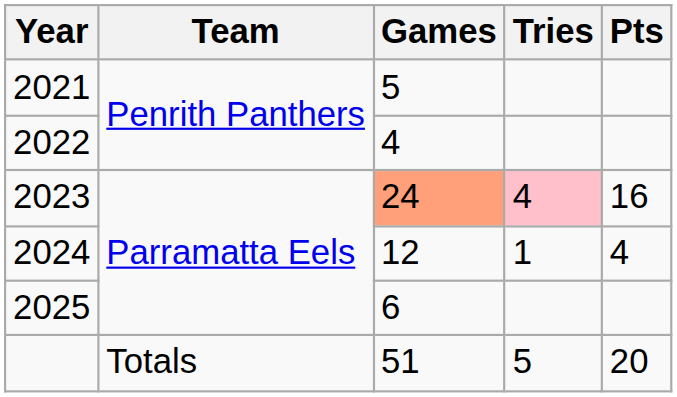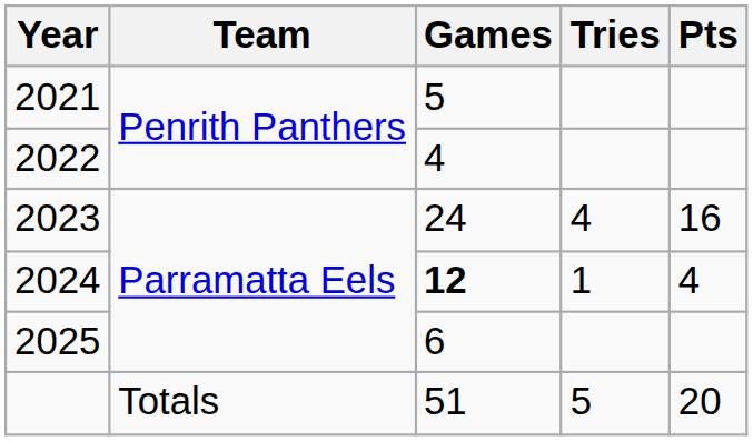2023 | Games: lightsalmon background -> no background
2023 | Tries: pink background -> no background
2024 | Games: normal -> bold
